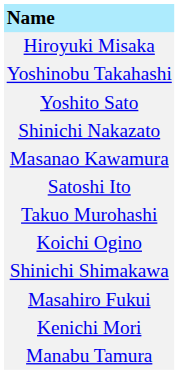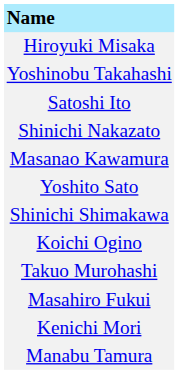row 4 | column 1: Yoshito Sato -> Satoshi Ito
row 7 | column 1: Satoshi Ito -> Yoshito Sato
row 8 | column 1: Takuo Murohashi -> Shinichi Shimakawa
row 10 | column 1: Shinichi Shimakawa -> Takuo Murohashi
